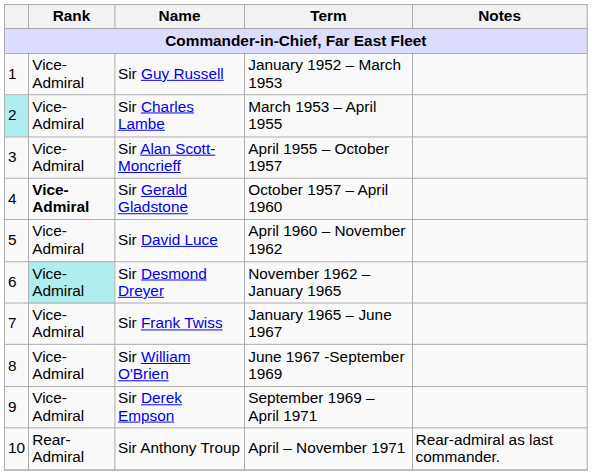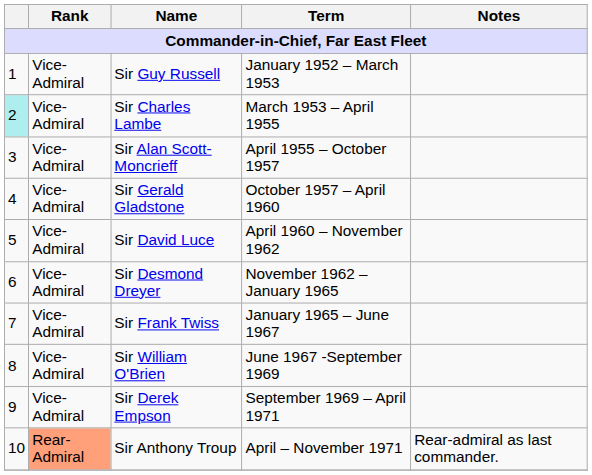Sir Gerald Gladstone | Rank: bold -> normal
Sir Desmond Dreyer | Rank: paleturquoise background -> no background
Sir Anthony Troup | Rank: no background -> lightsalmon background
